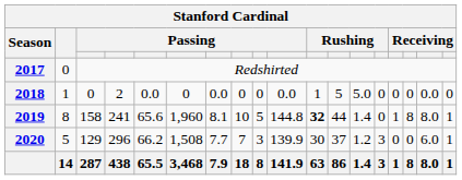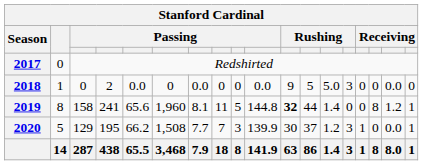2018 | column 11: 1 -> 9
2018 | column 14: 0 -> 3
2019 | column 8: 10 -> 11
2019 | column 15: 1 -> 0
2019 | column 17: 8.0 -> 1.2
2020 | column 4: 296 -> 195
2020 | column 15: 0 -> 1
2020 | column 17: 6.0 -> 0.0
